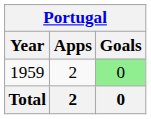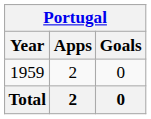1959 | Goals: lightgreen background -> no background
